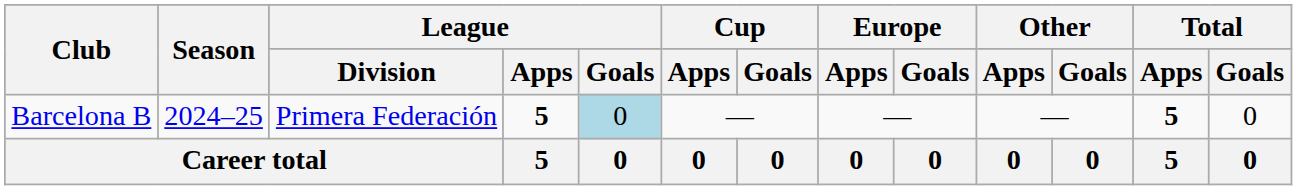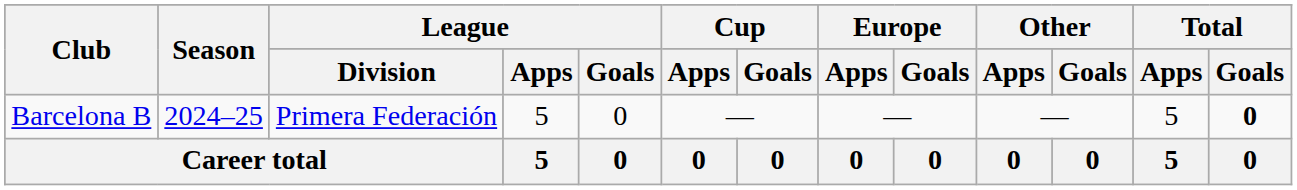Barcelona B | League / Apps: bold -> normal
Barcelona B | League / Goals: lightblue background -> no background
Barcelona B | Total / Apps: bold -> normal
Barcelona B | Total / Goals: normal -> bold
